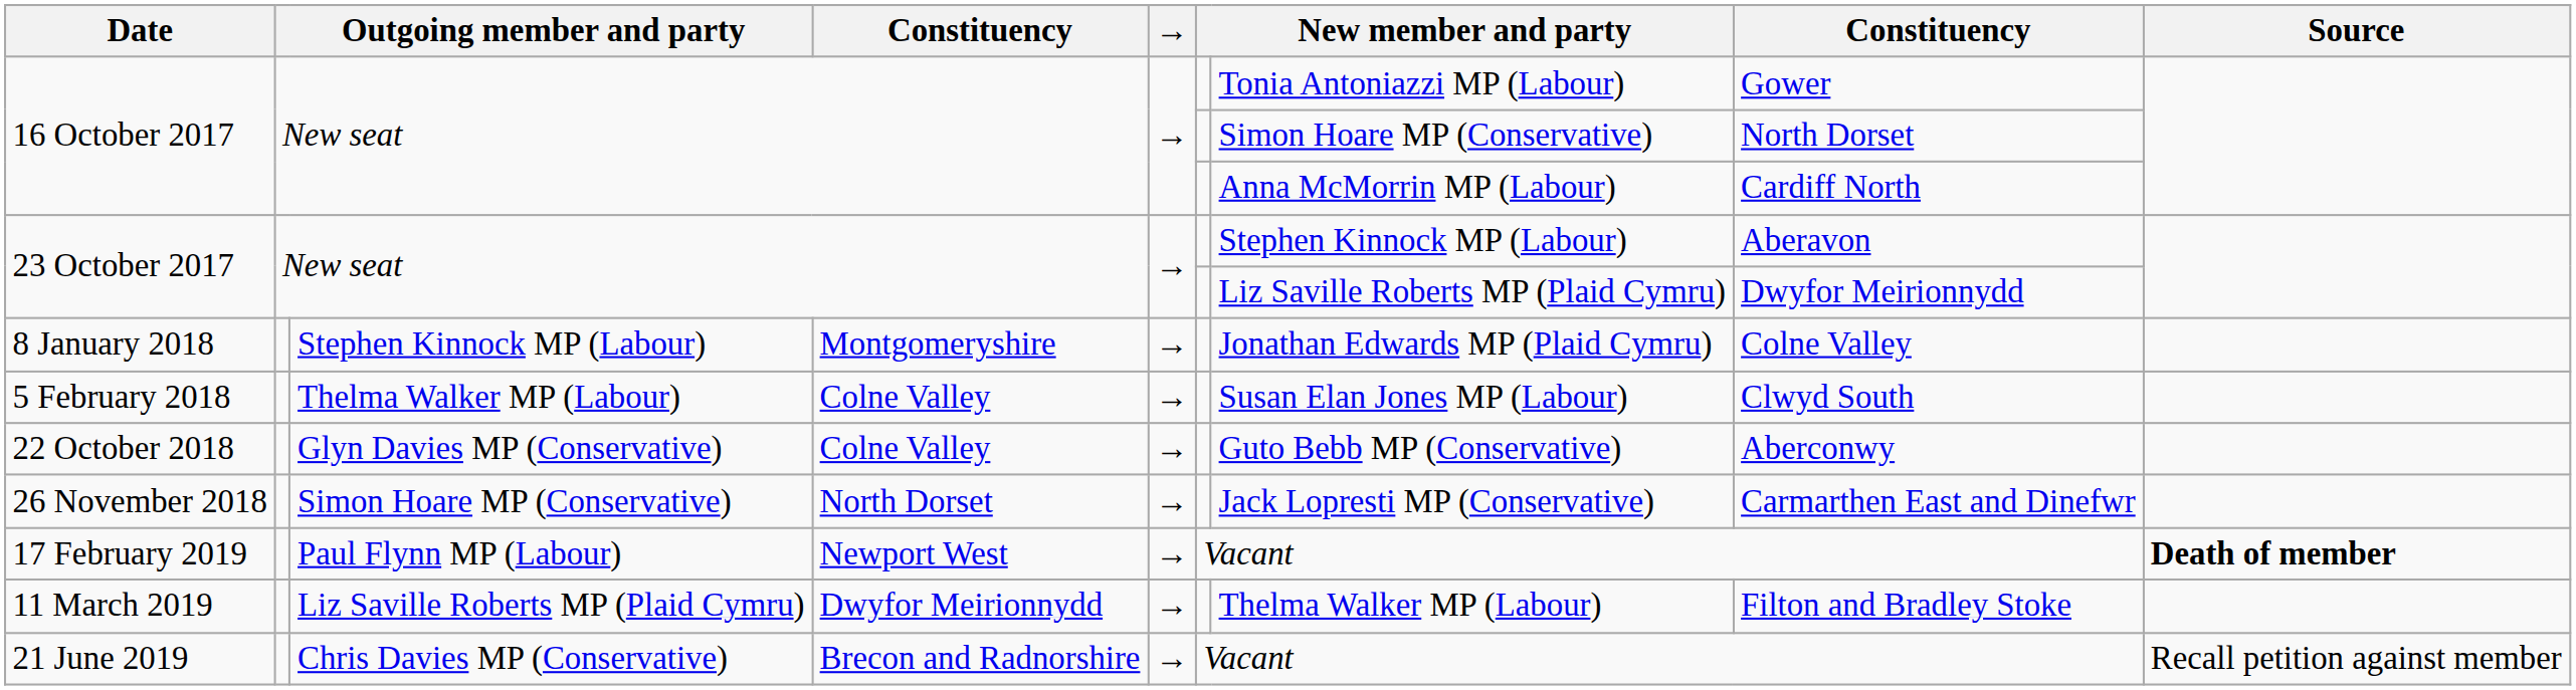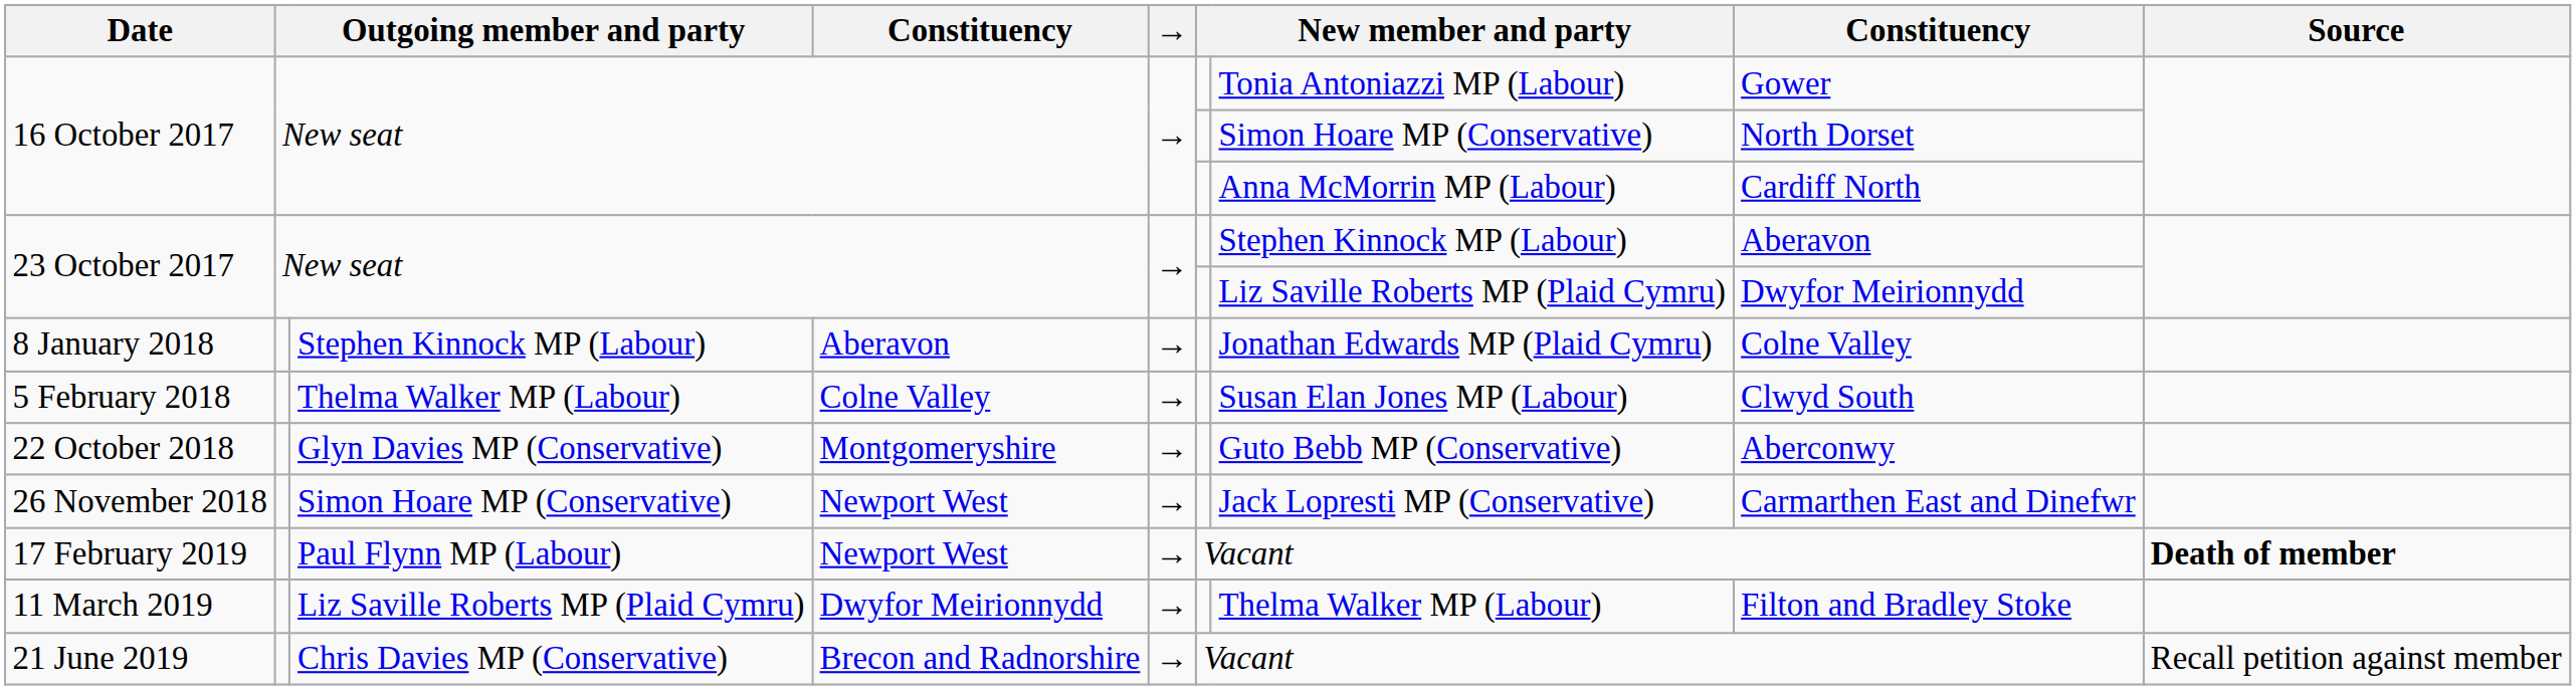8 January 2018 | column 4: Montgomeryshire -> Aberavon
22 October 2018 | column 4: Colne Valley -> Montgomeryshire
26 November 2018 | column 4: North Dorset -> Newport West
